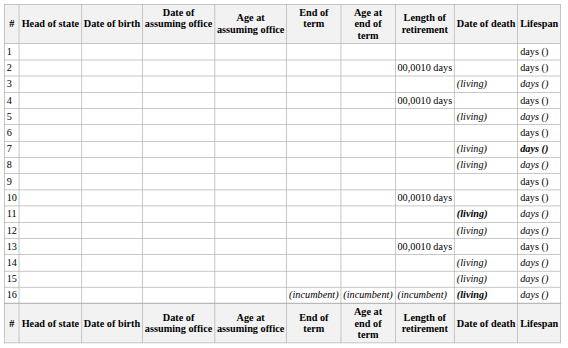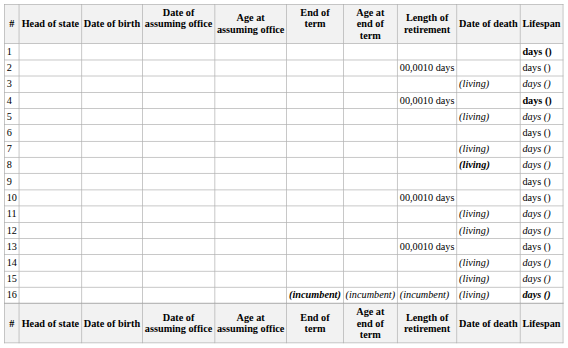1 | Lifespan: normal -> bold
4 | Lifespan: normal -> bold
7 | Lifespan: bold -> normal
8 | Date of death: normal -> bold
11 | Date of death: bold -> normal
16 | End of term: normal -> bold
16 | Date of death: bold -> normal
16 | Lifespan: normal -> bold
